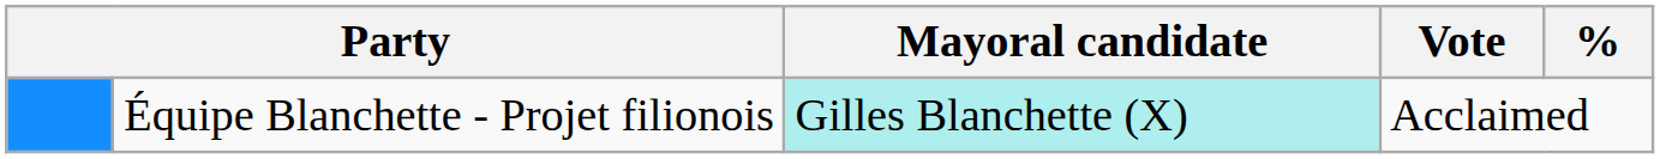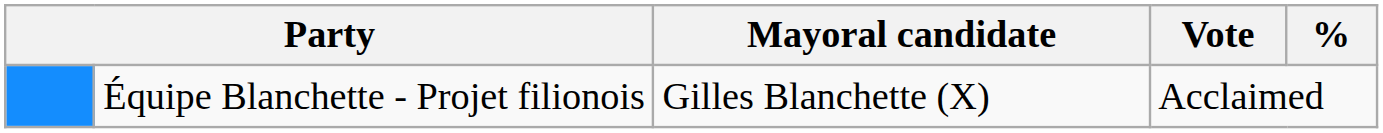Équipe Blanchette - Projet filionois | Mayoral candidate: paleturquoise background -> no background
